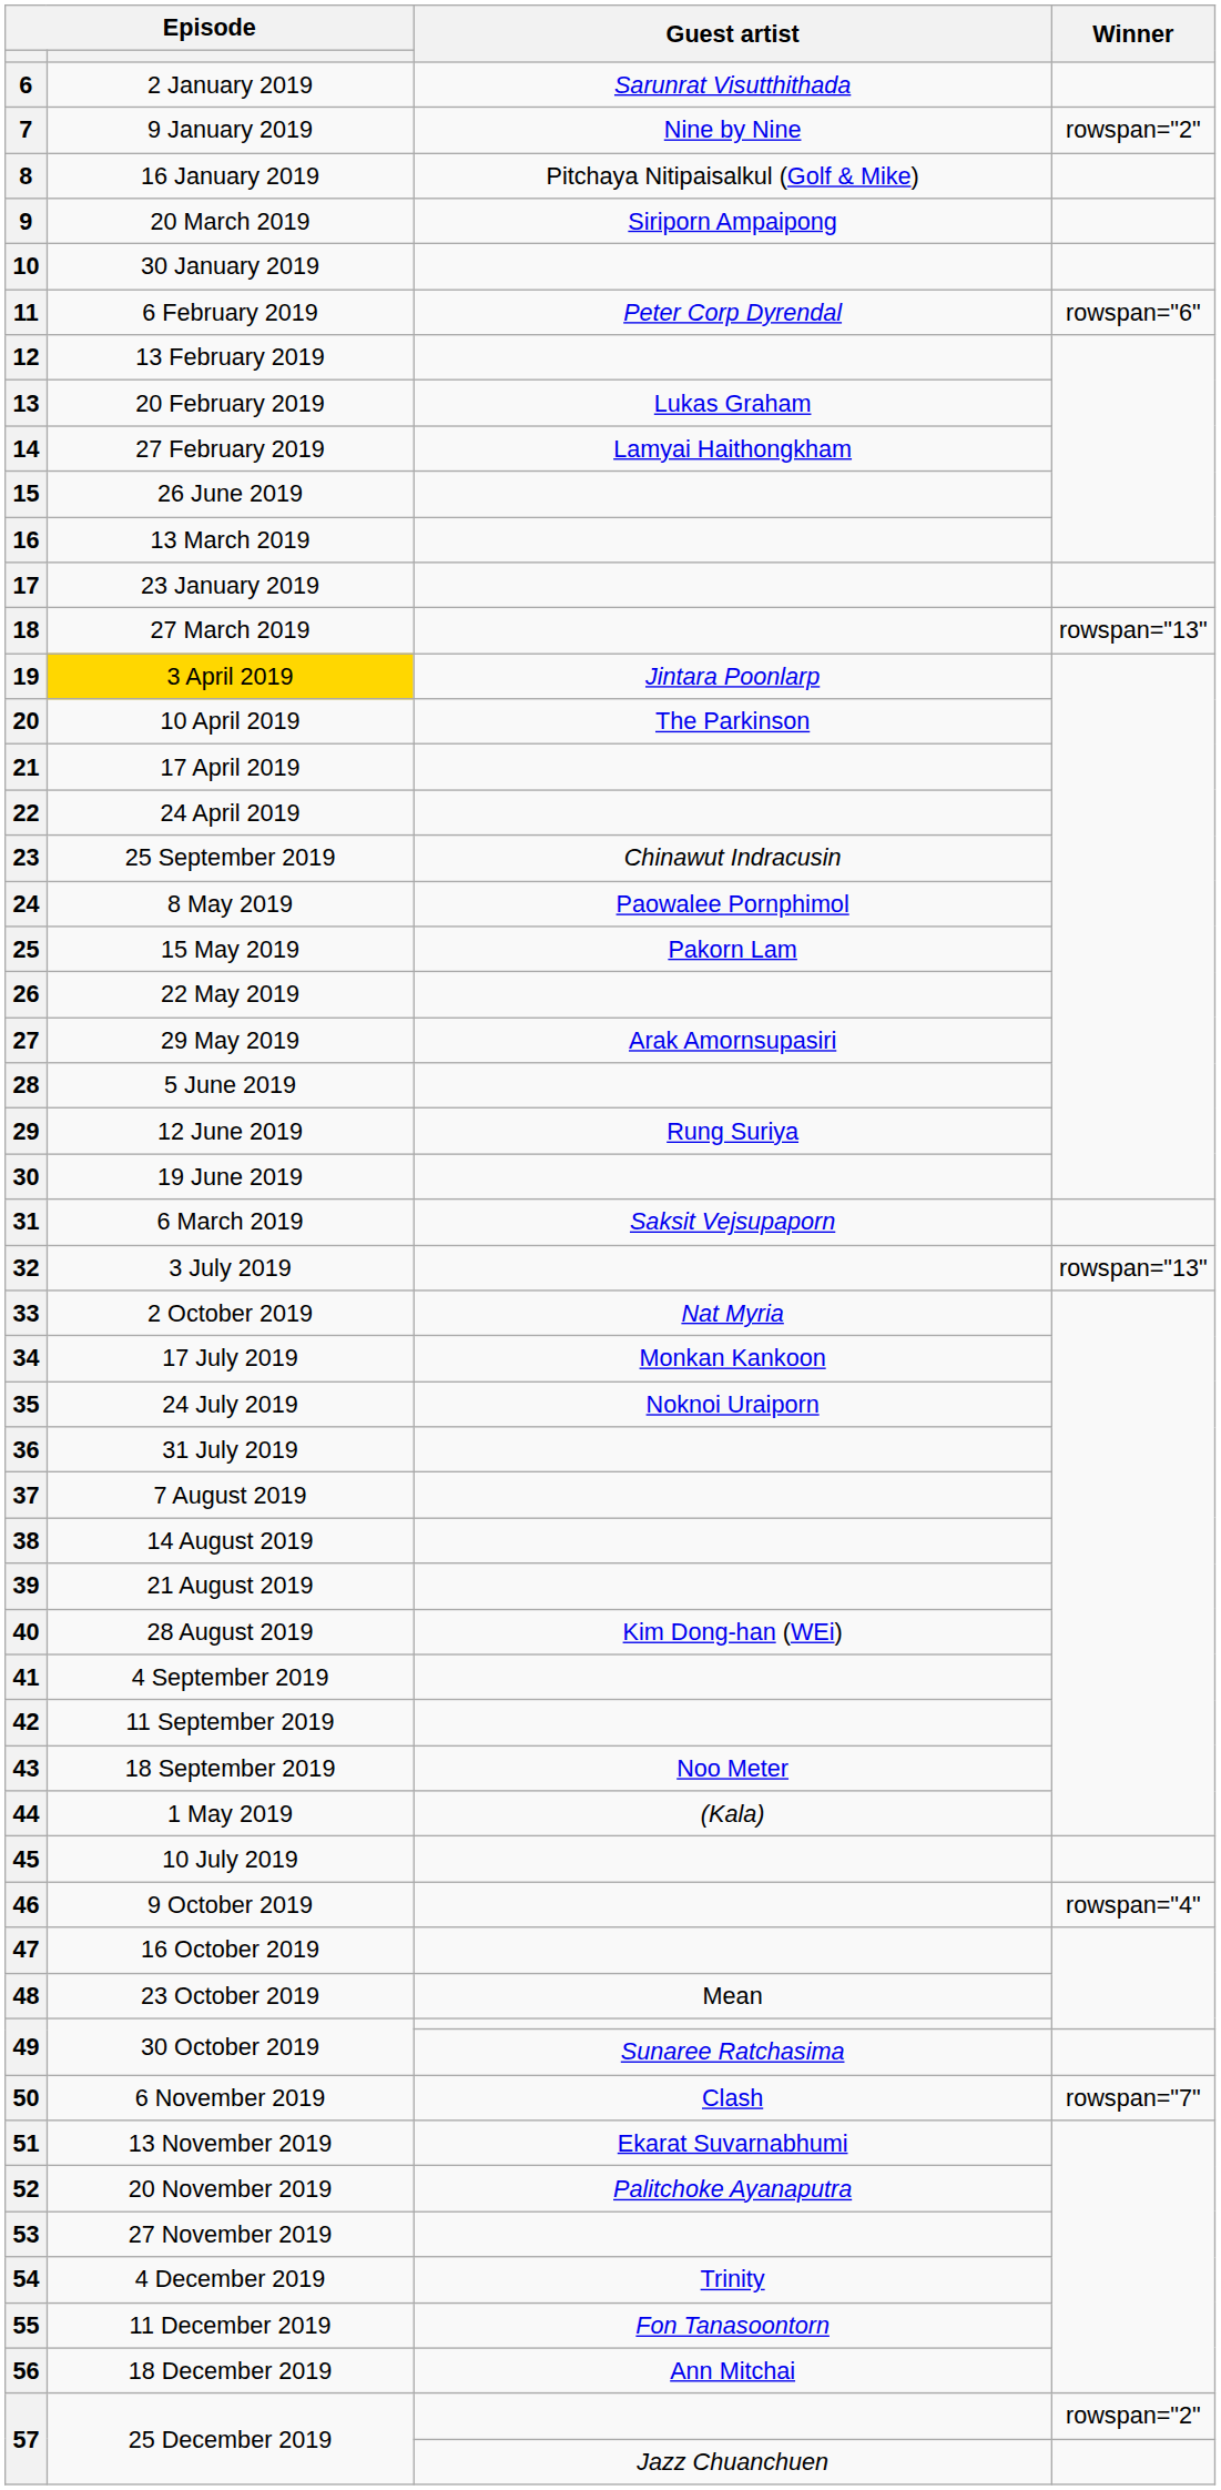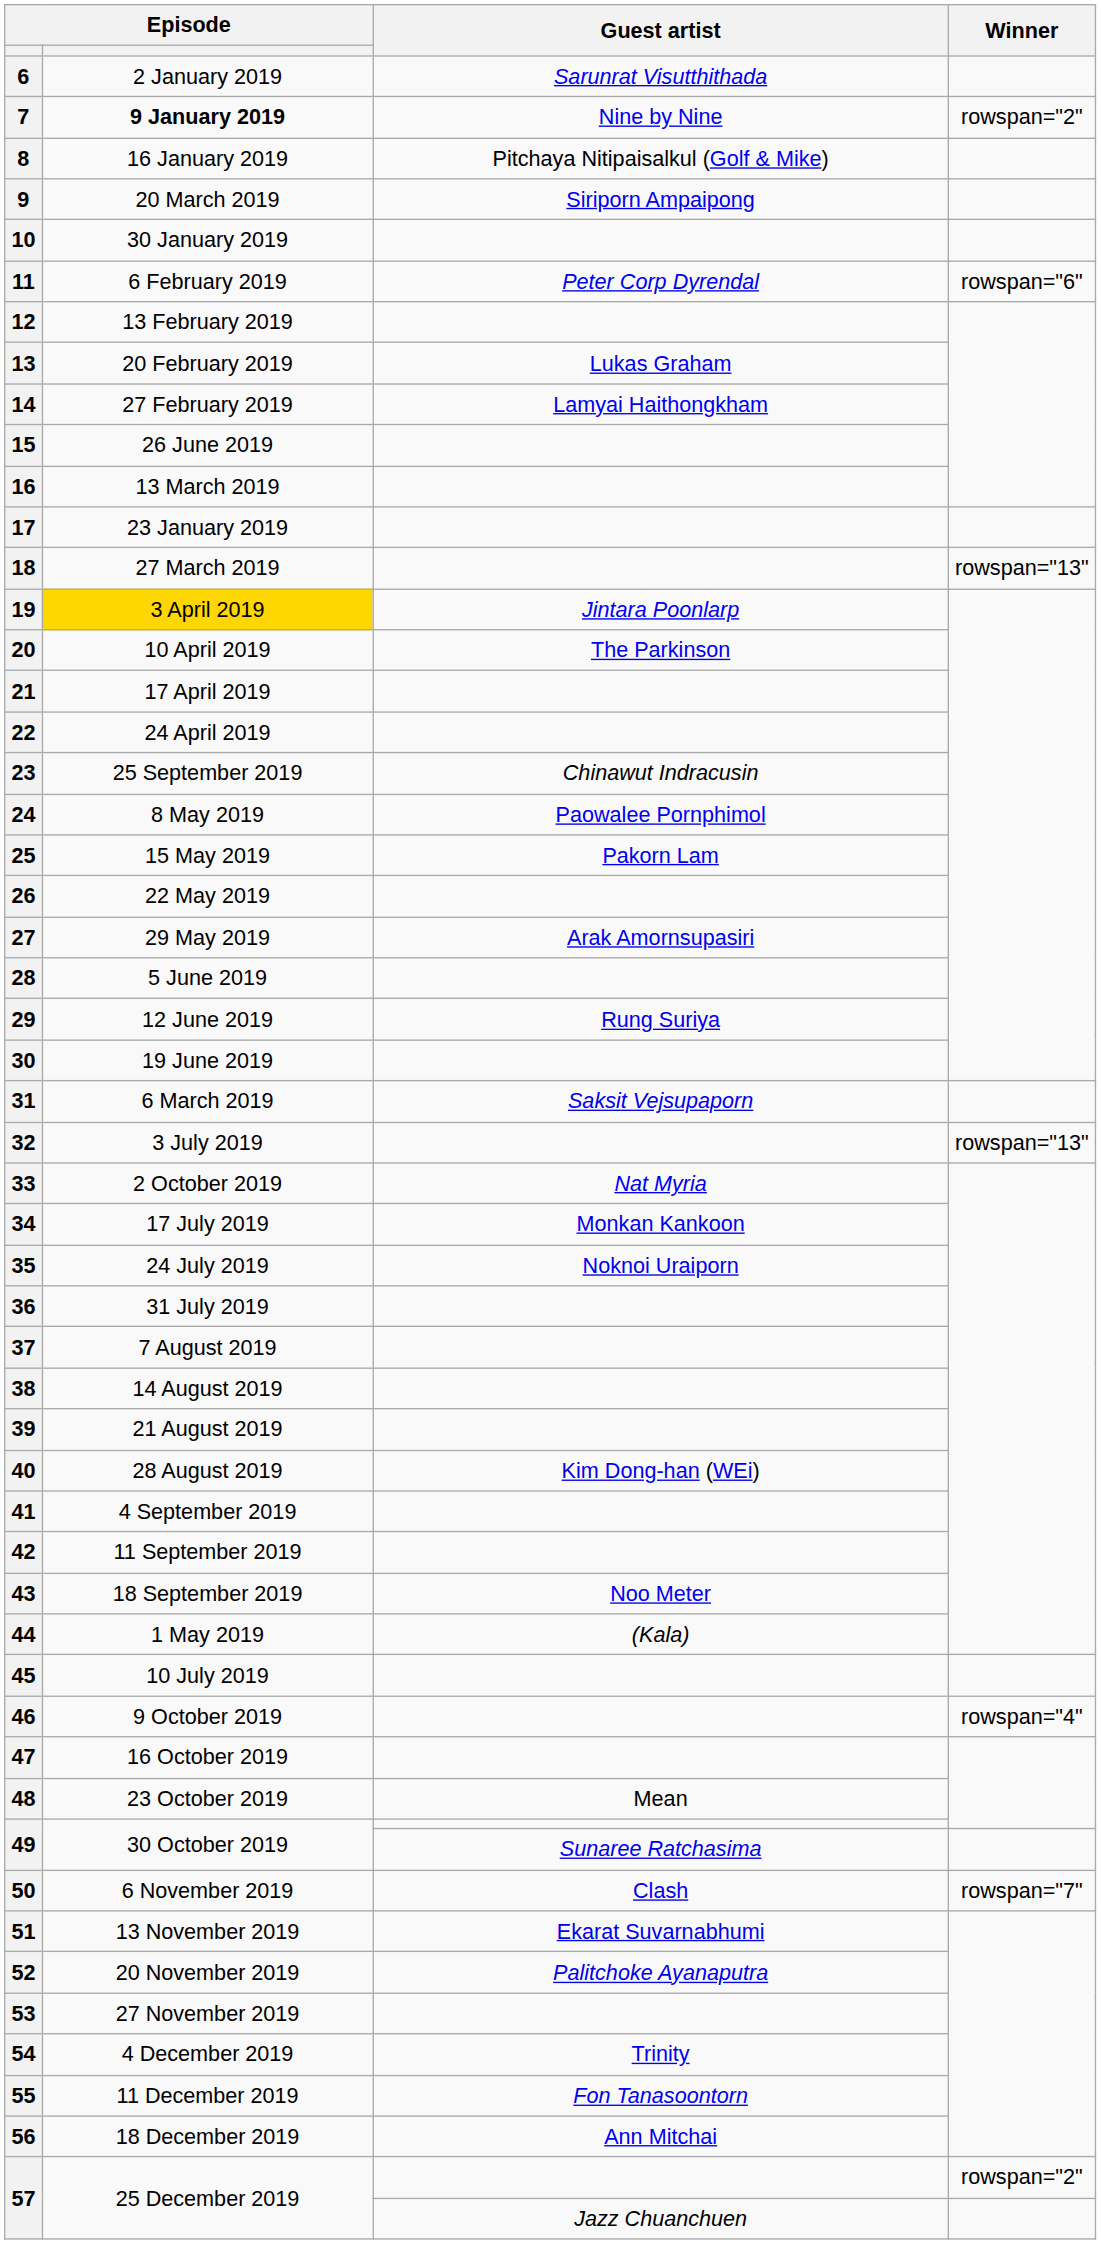7 | column 2: normal -> bold
